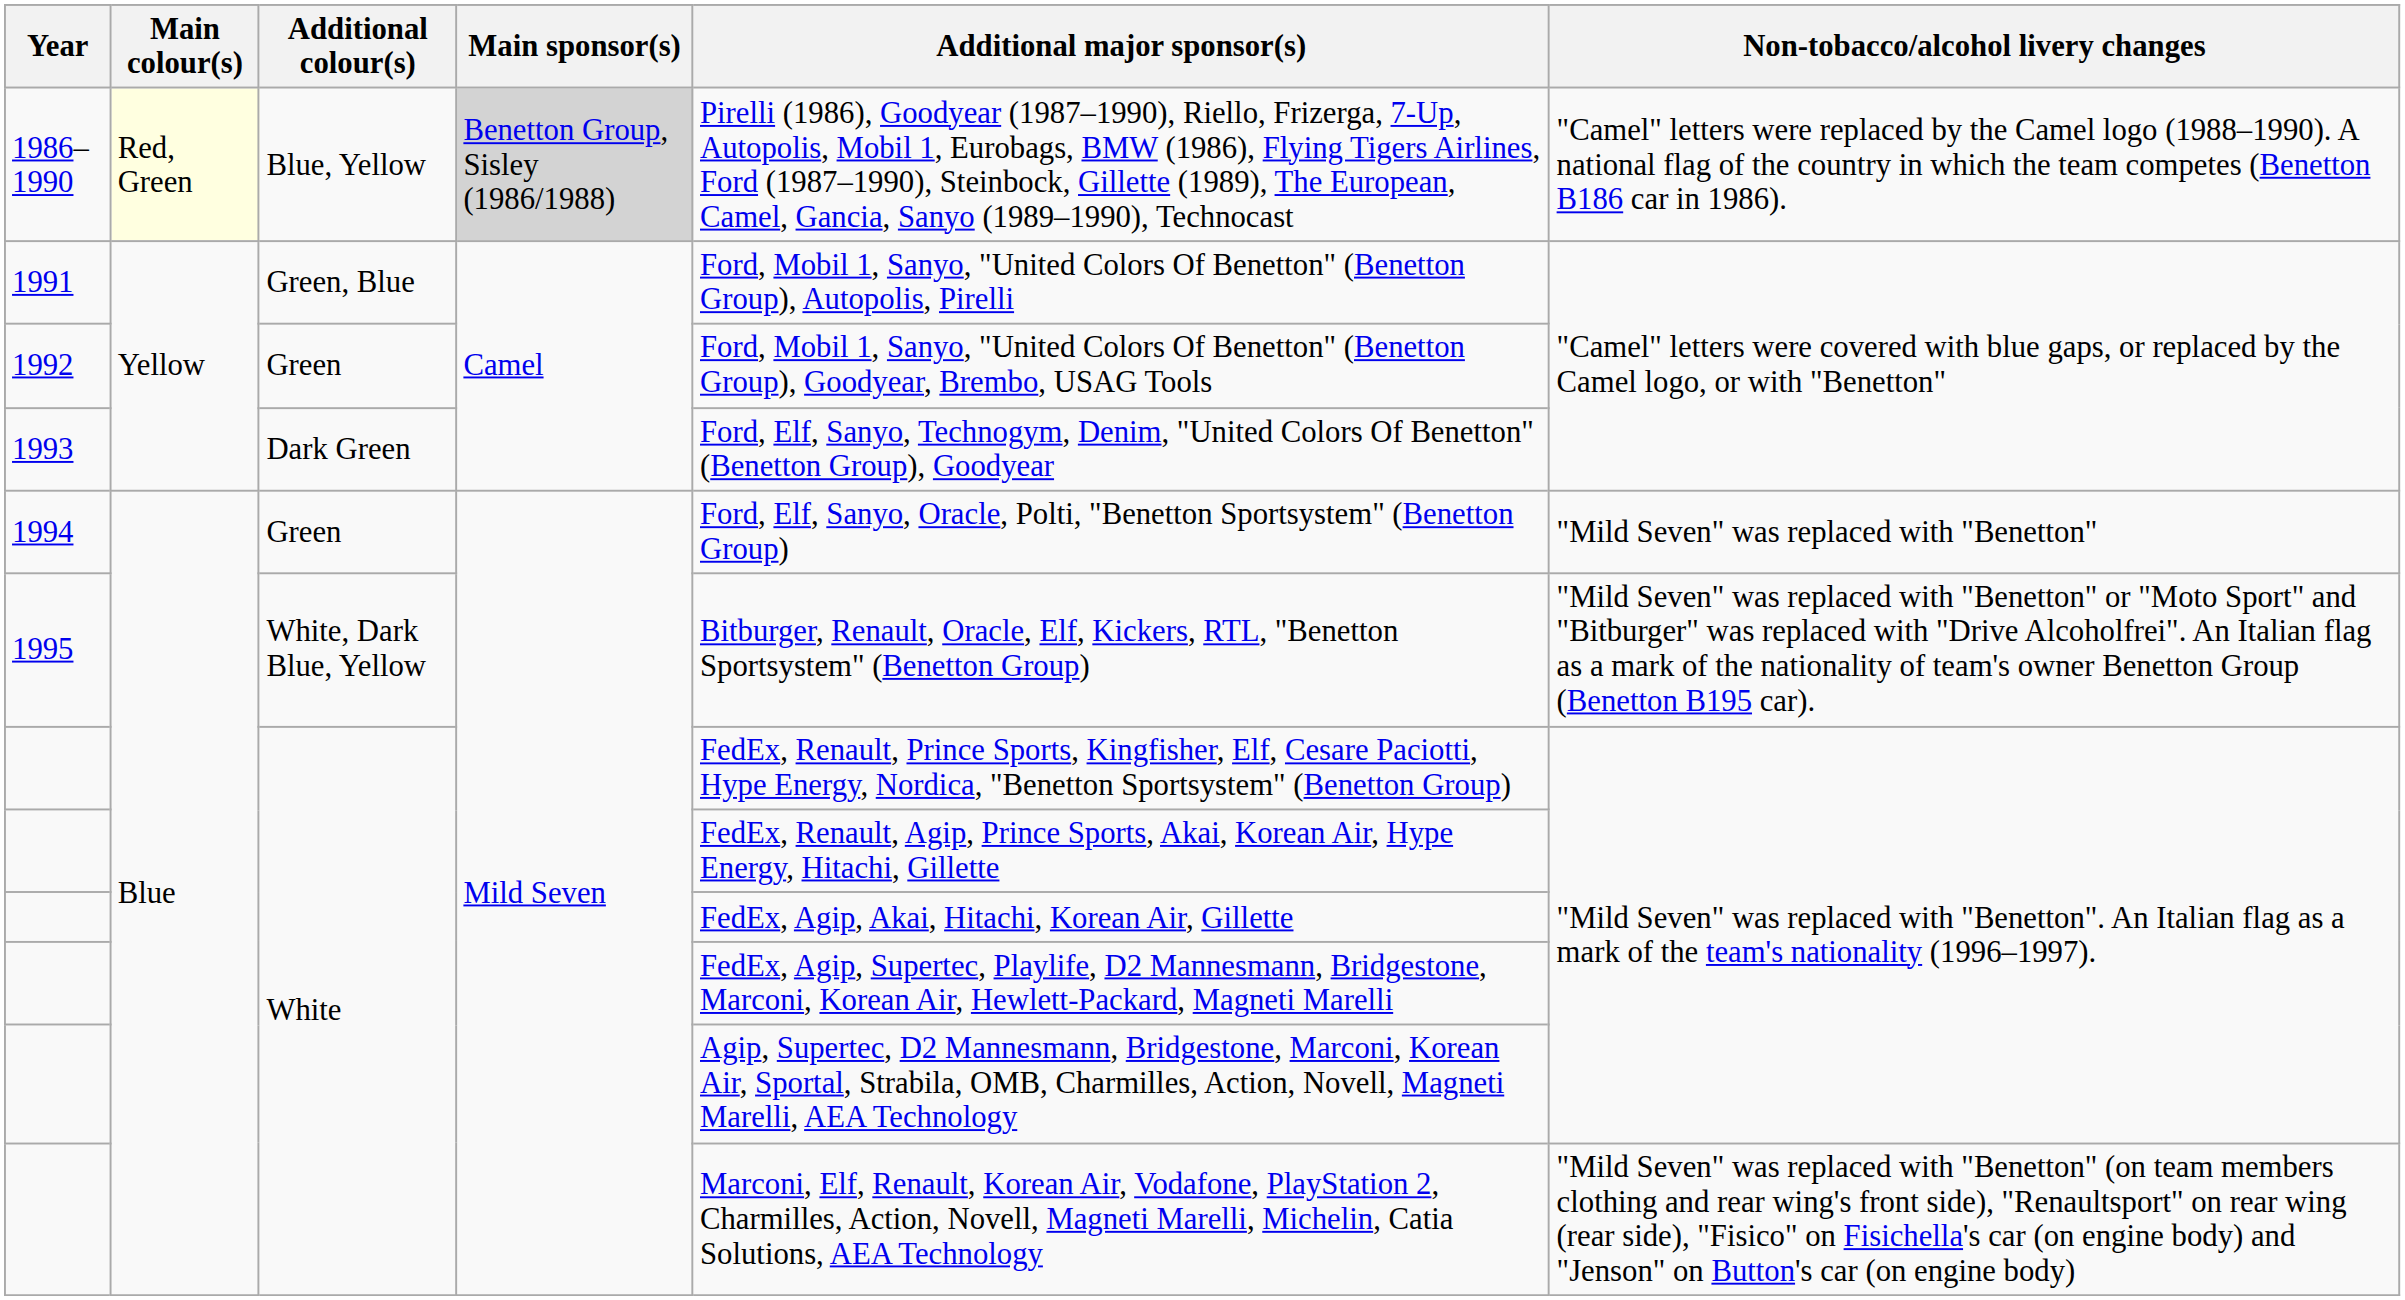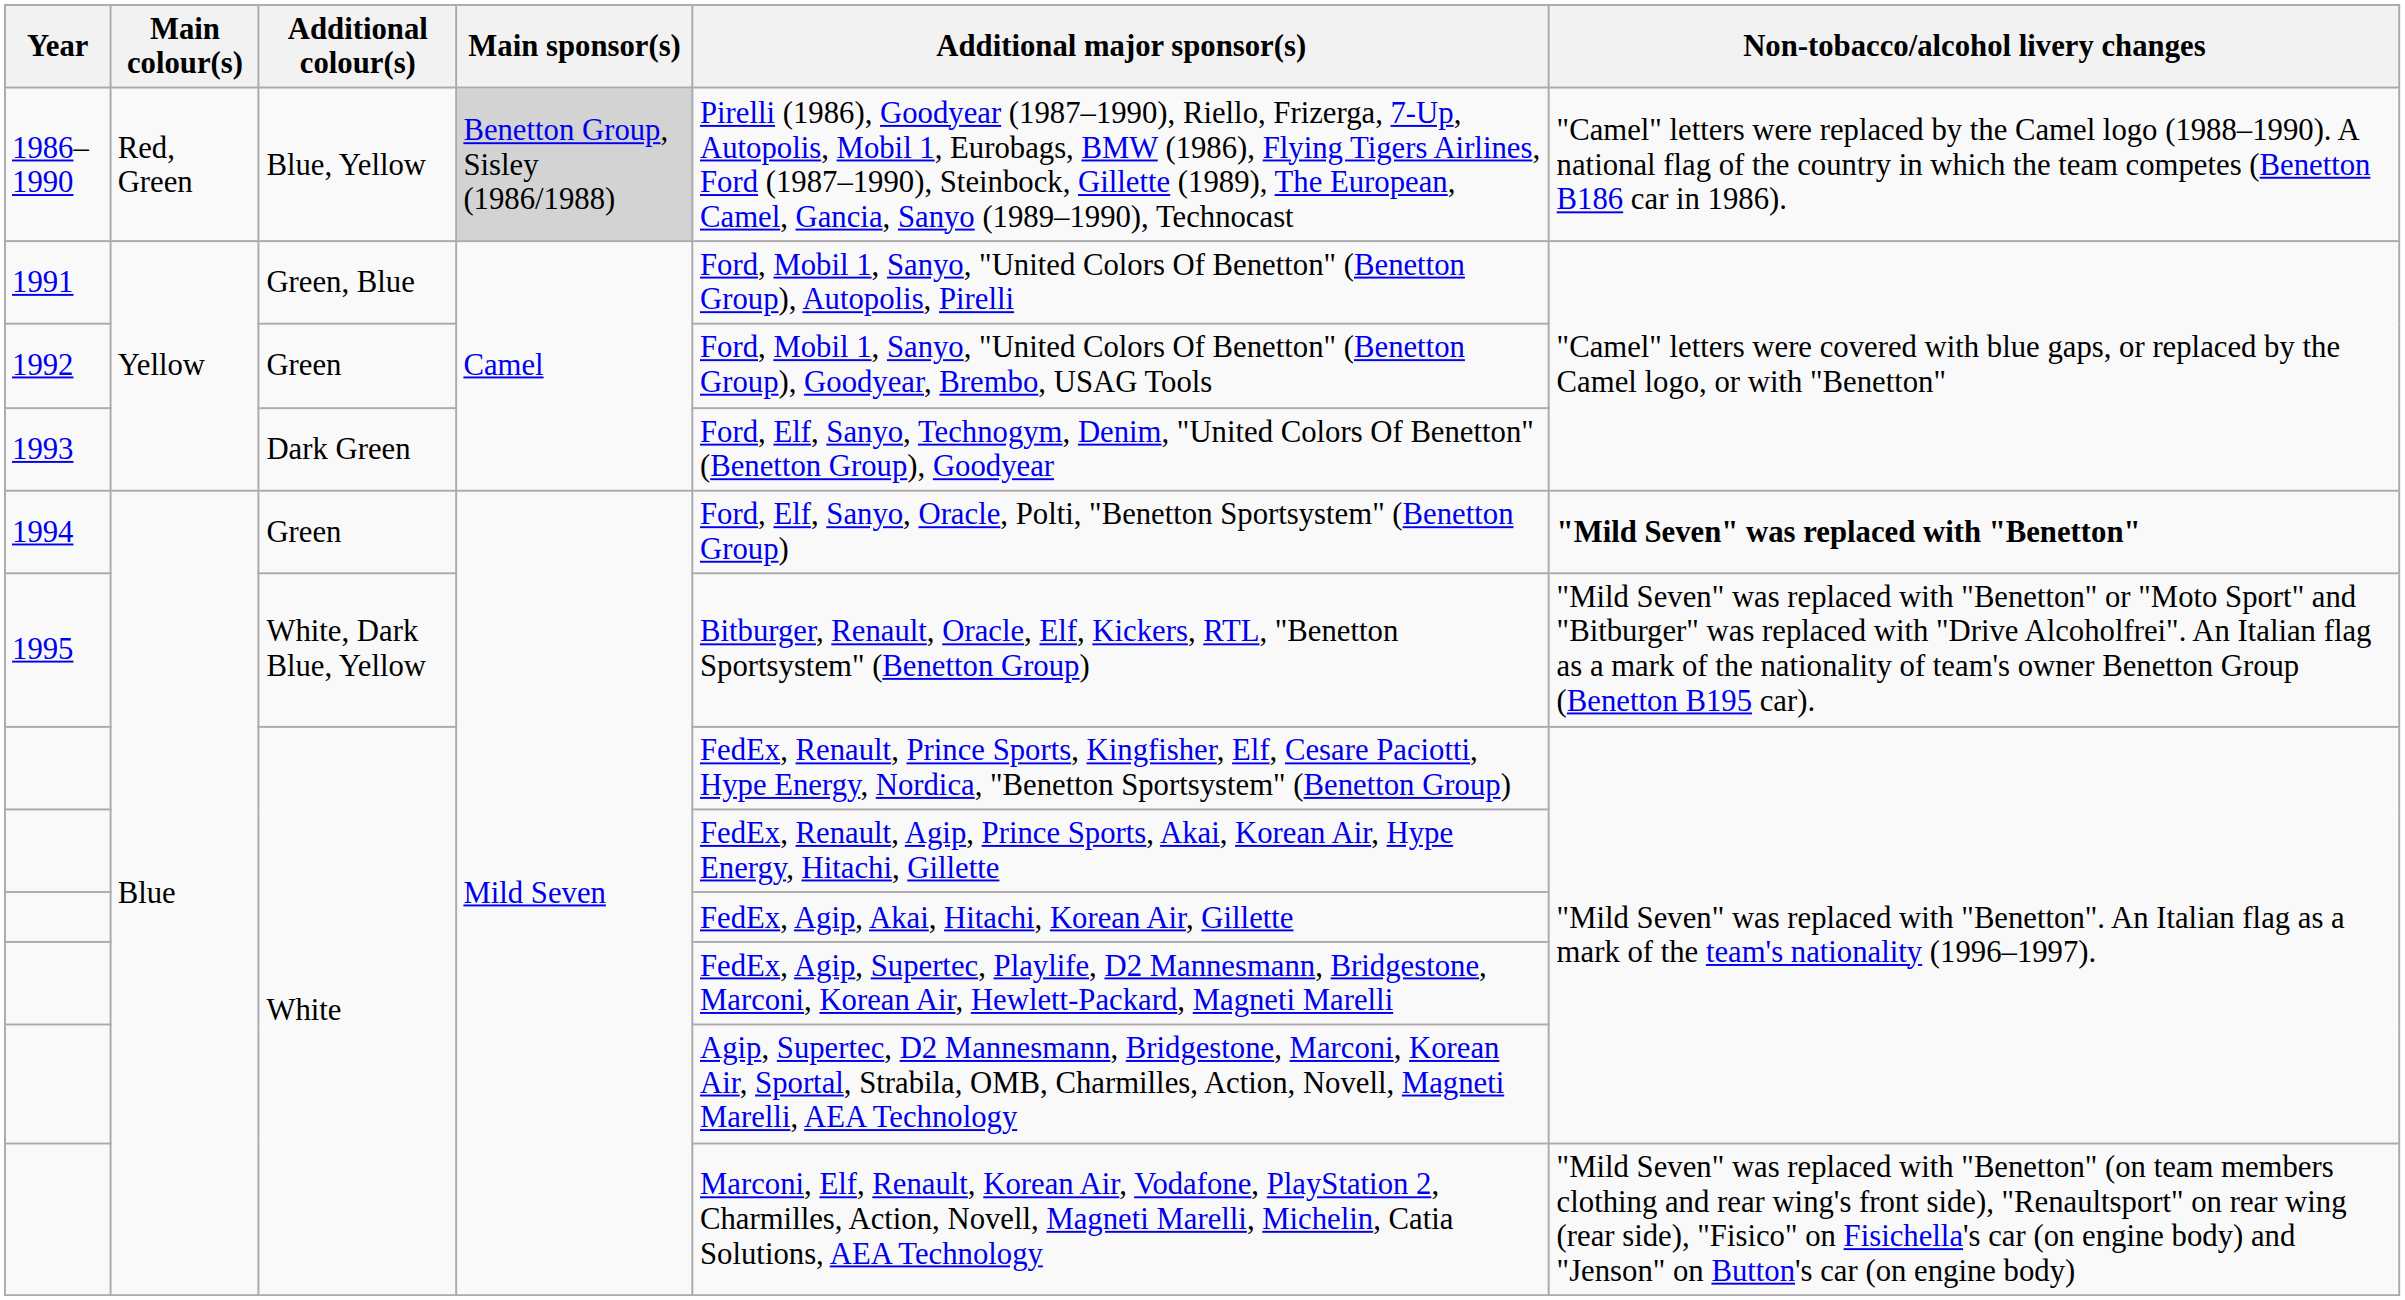1986–1990 | Main colour(s): lightyellow background -> no background
1994 | Non-tobacco/alcohol livery changes: normal -> bold
